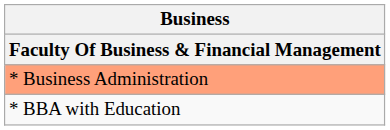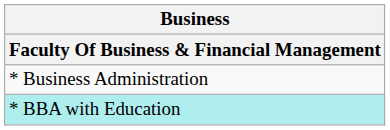* Business Administration | Faculty Of Business & Financial Management: lightsalmon background -> no background
* BBA with Education | Faculty Of Business & Financial Management: no background -> paleturquoise background
